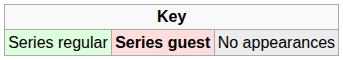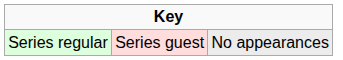Series regular | column 2: bold -> normal
